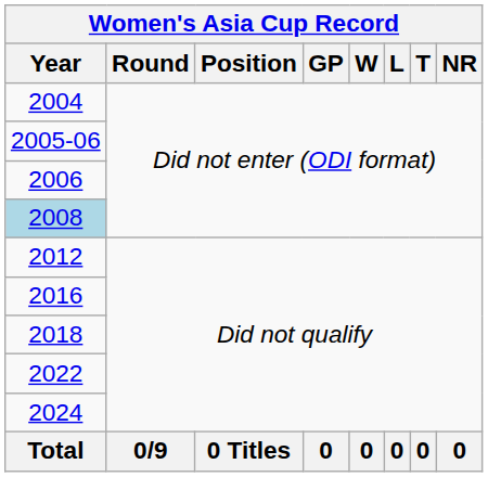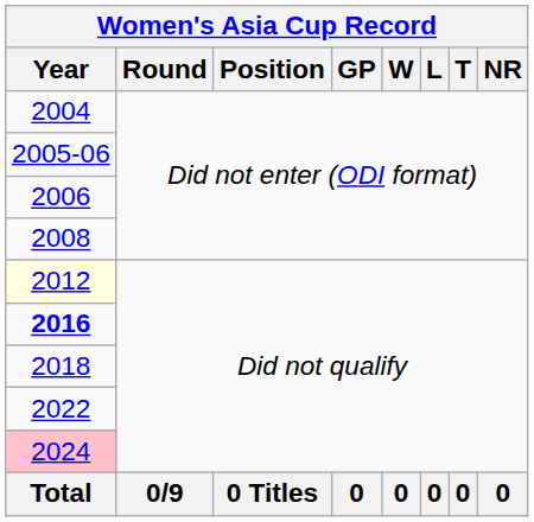2008 | Year: lightblue background -> no background
2012 | Year: no background -> lightyellow background
2016 | Year: normal -> bold
2024 | Year: no background -> pink background
